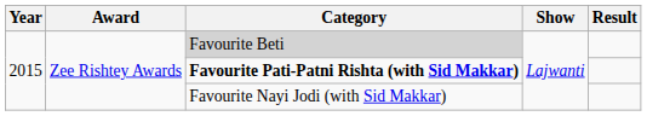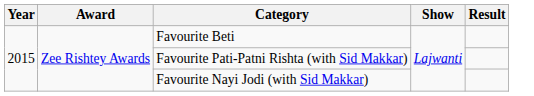Favourite Beti | Category: lightgrey background -> no background
Favourite Pati-Patni Rishta (with Sid Makkar) | Category: bold -> normal
